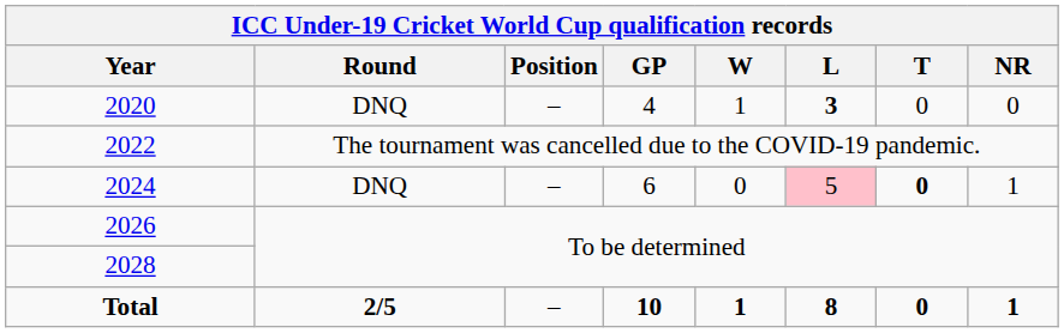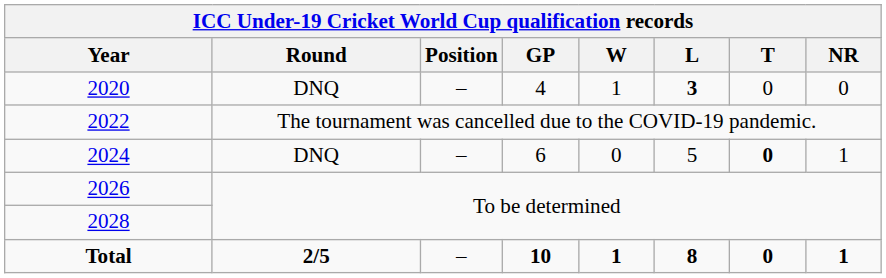2024 | L: pink background -> no background
